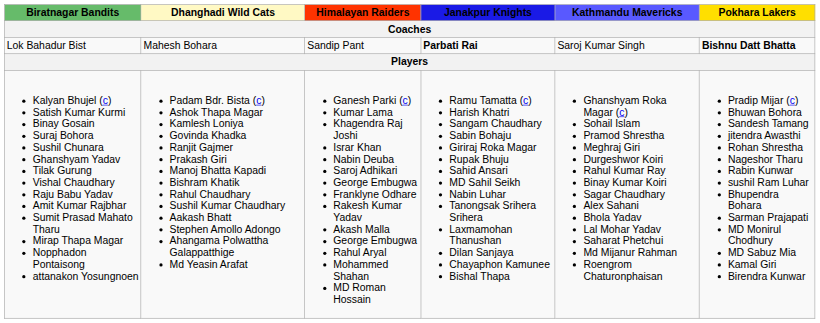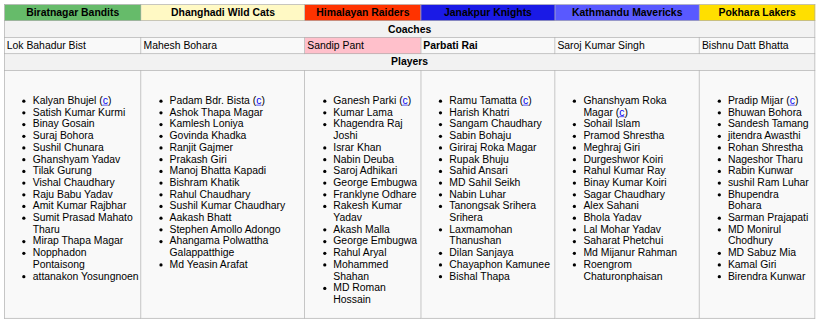Lok Bahadur Bist | Himalayan Raiders: no background -> pink background
Lok Bahadur Bist | Pokhara Lakers: bold -> normal
